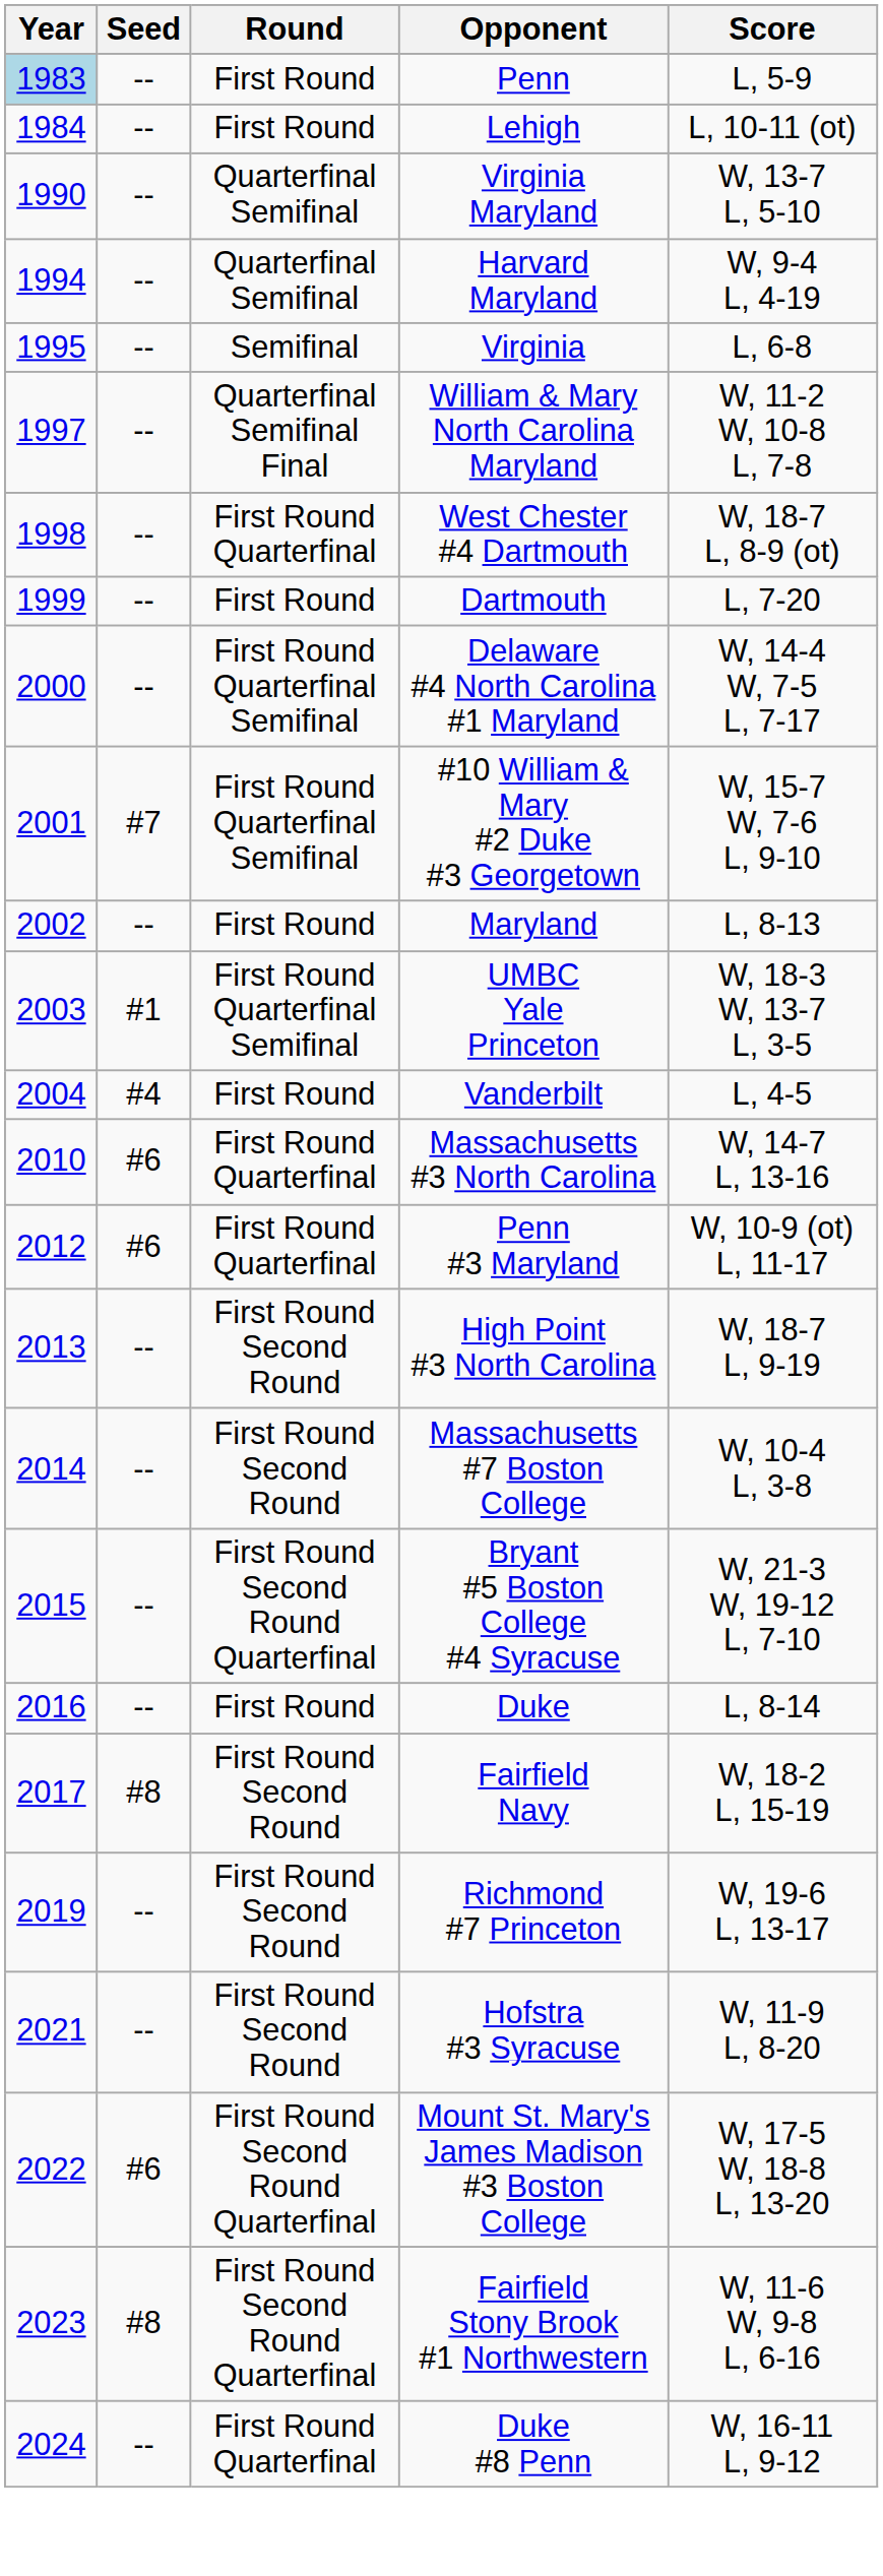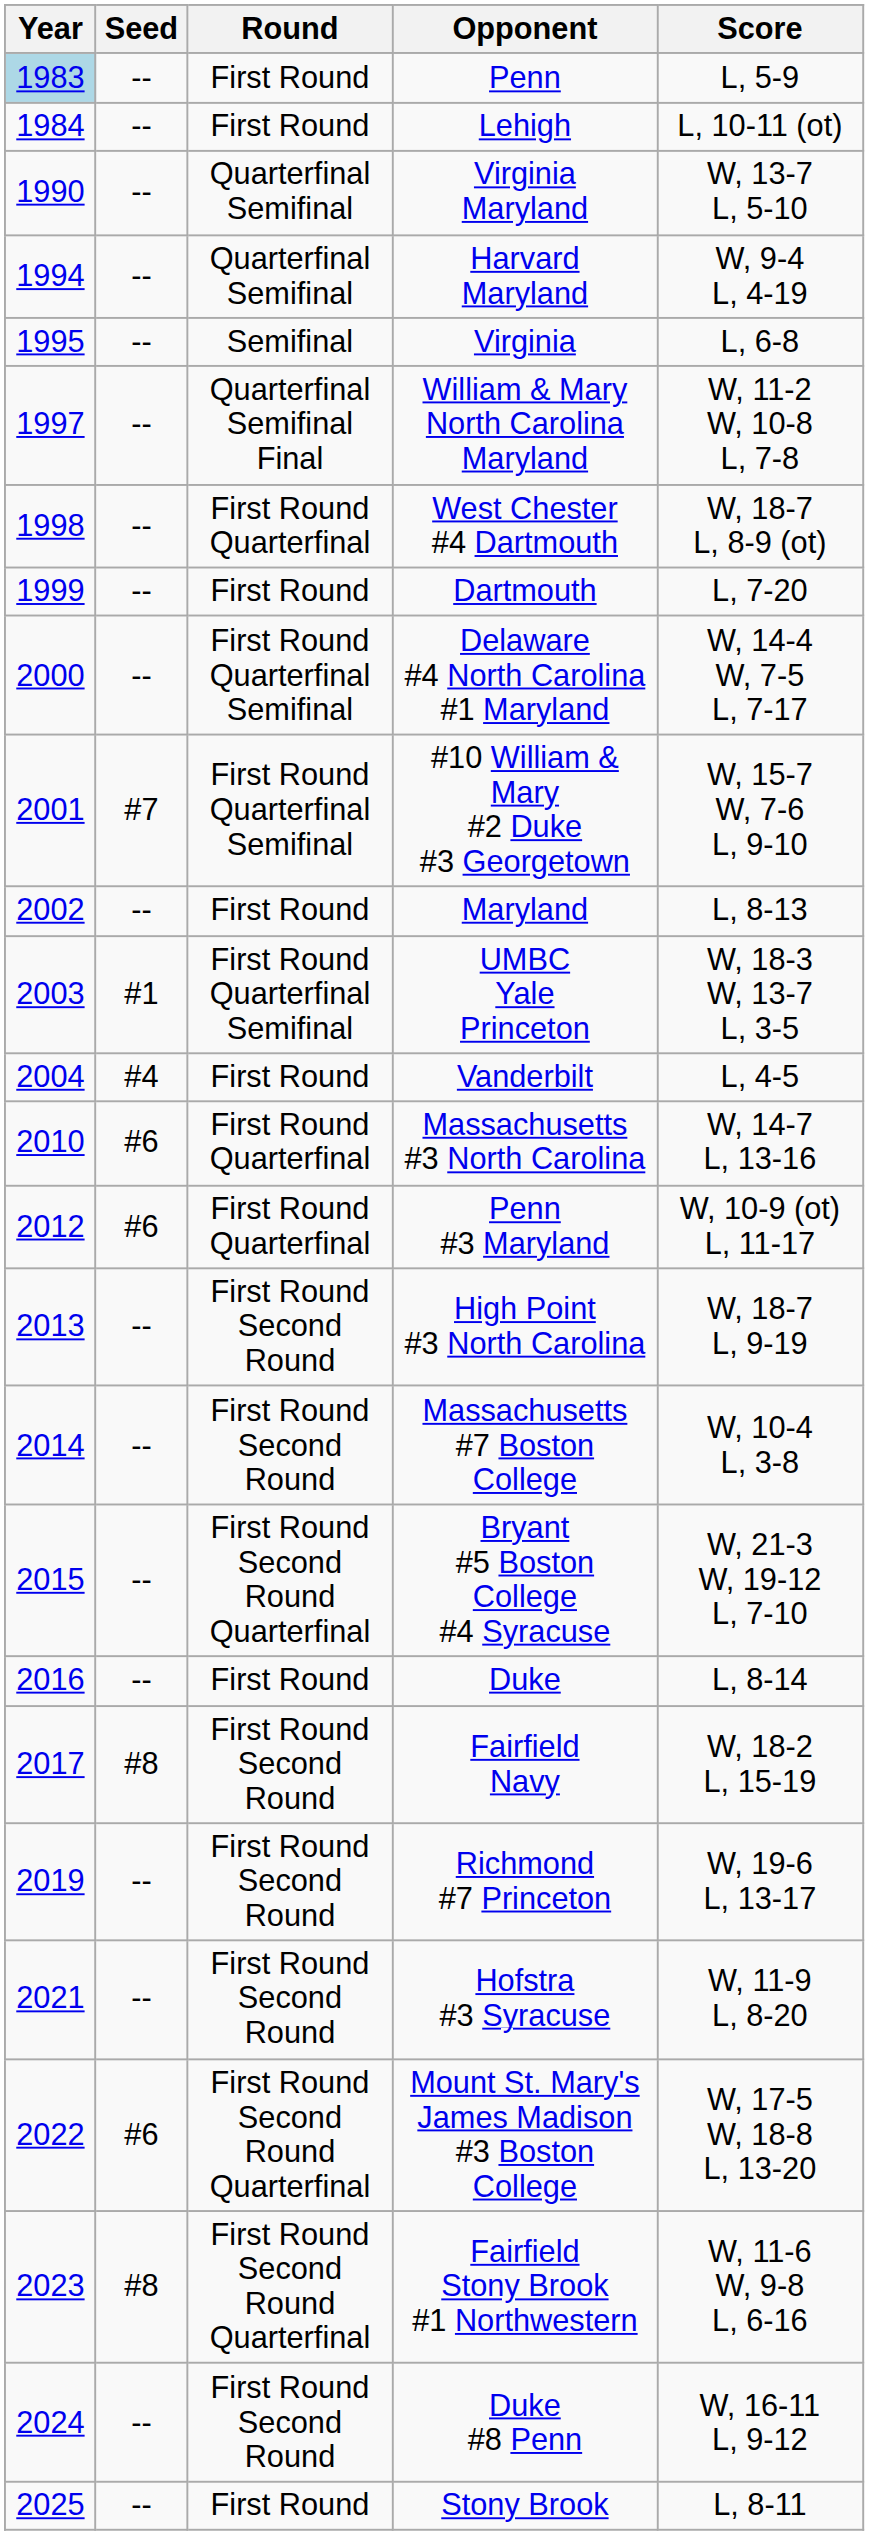Duke #8 Penn | Round: First Round Quarterfinal -> First Round Second Round
+ row: 2025 | -- | First Round | Stony Brook | L, 8-11
